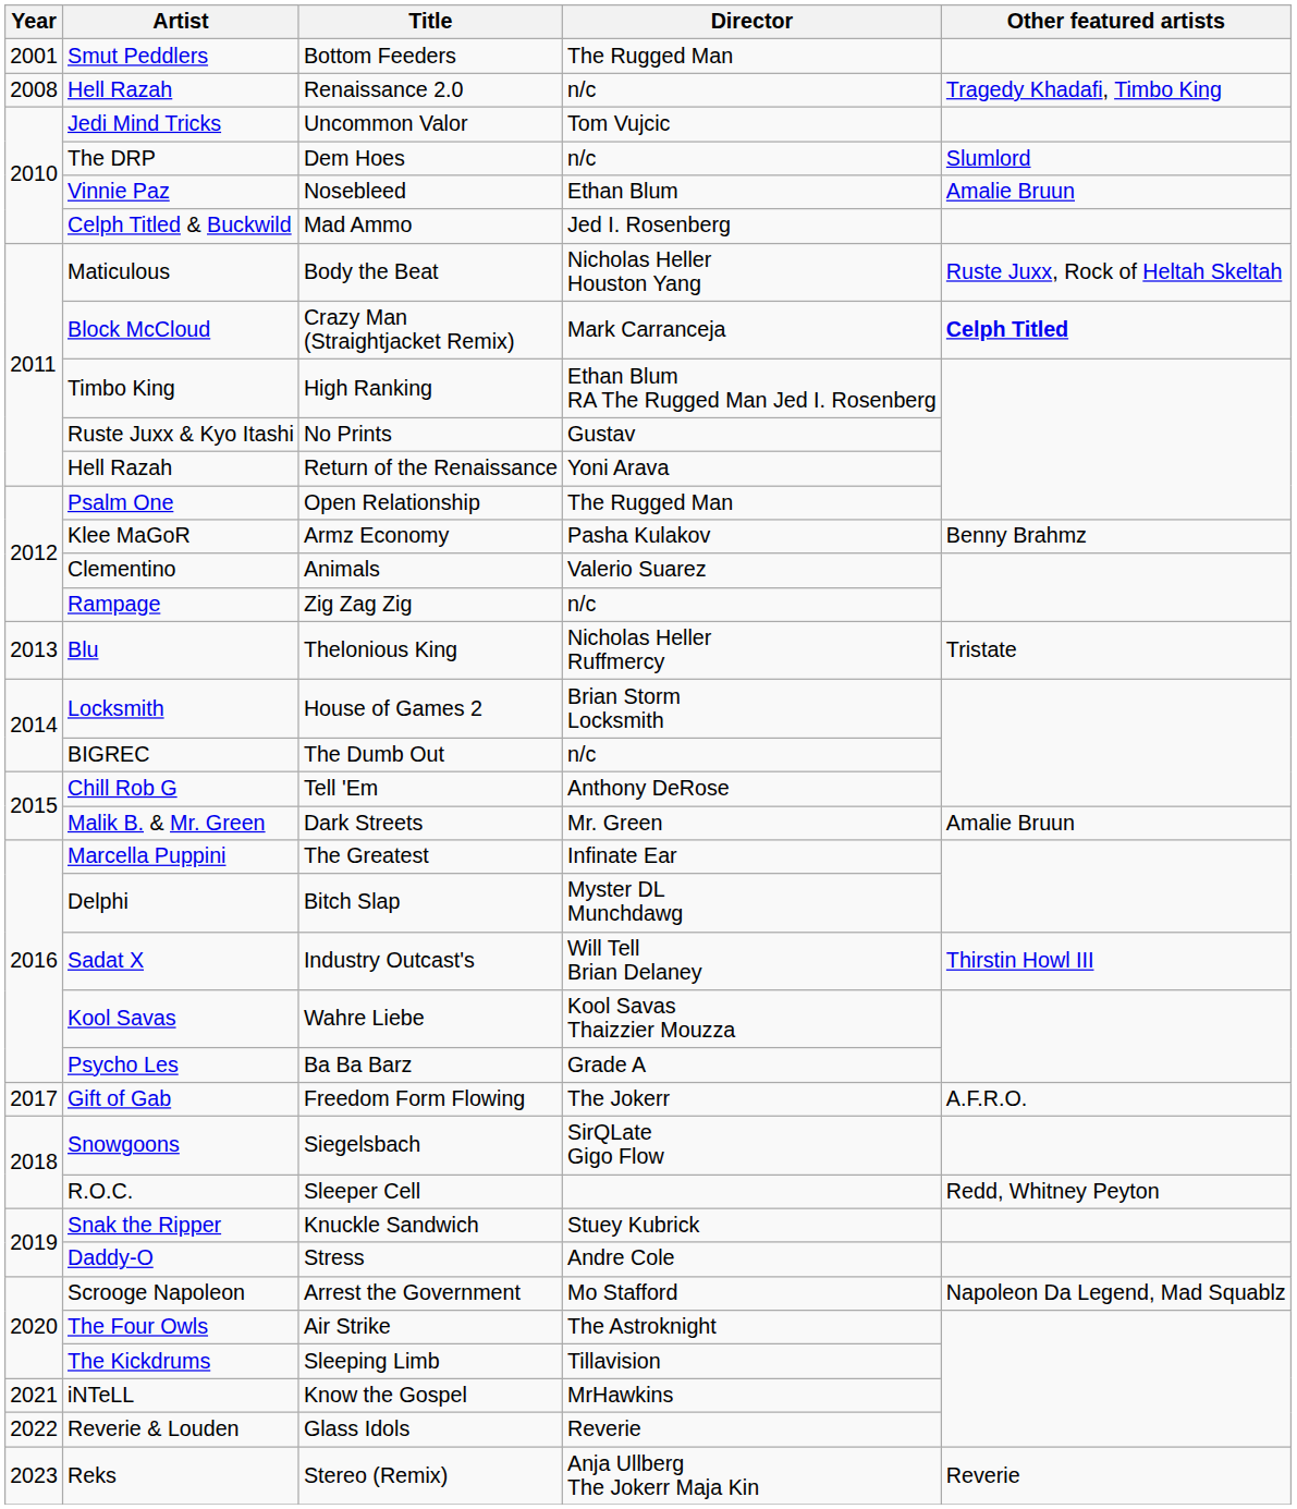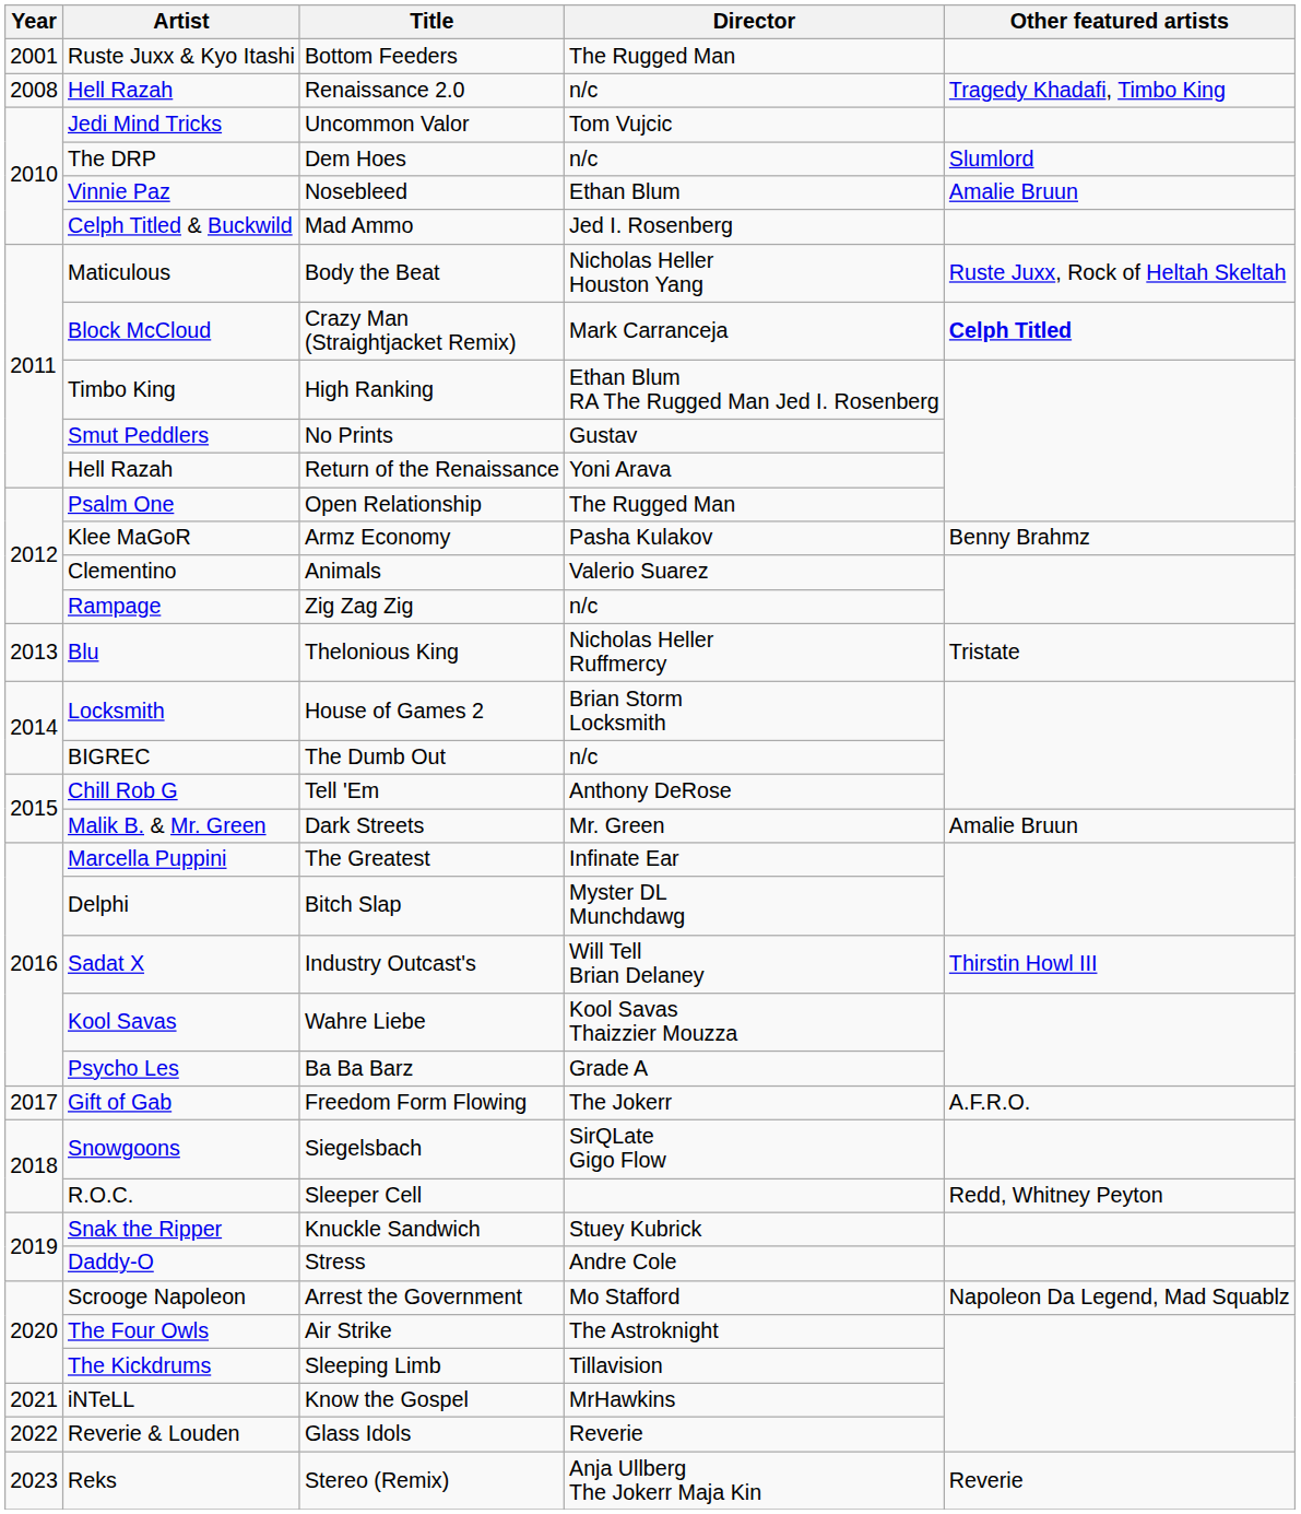Bottom Feeders | Artist: Smut Peddlers -> Ruste Juxx & Kyo Itashi
No Prints | Artist: Ruste Juxx & Kyo Itashi -> Smut Peddlers
